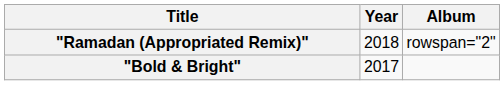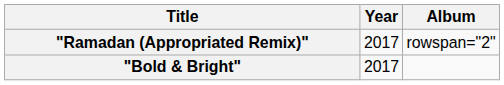"Ramadan (Appropriated Remix)" | Year: 2018 -> 2017
